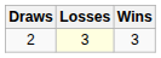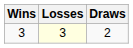columns swapped: Wins <-> Draws
